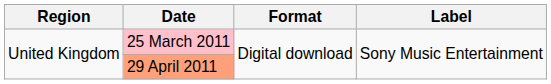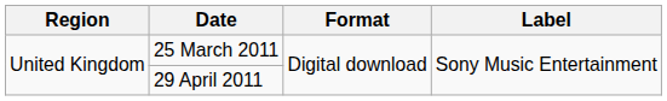25 March 2011 | Date: pink background -> no background
29 April 2011 | Date: lightsalmon background -> no background
